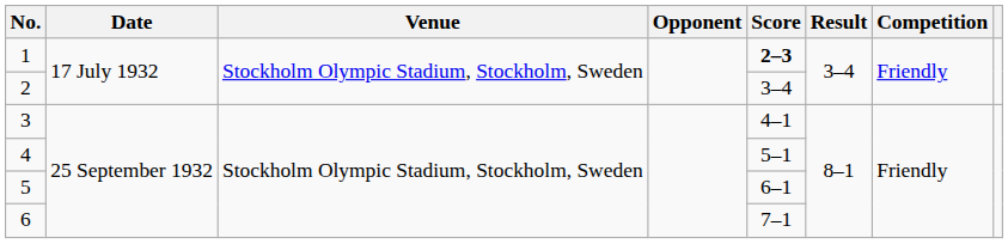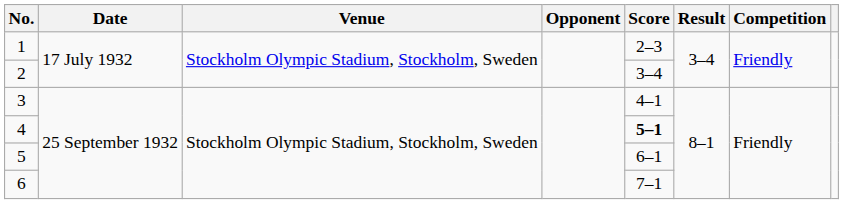1 | Score: bold -> normal
4 | Score: normal -> bold
